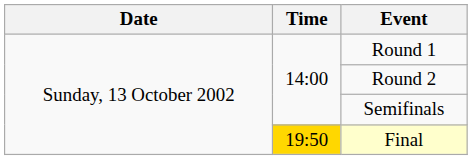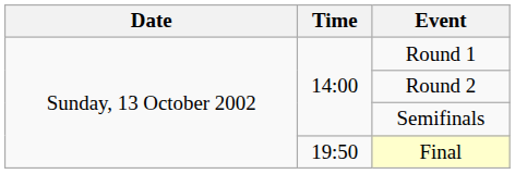Final | Time: gold background -> no background
